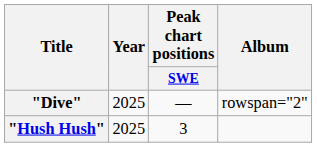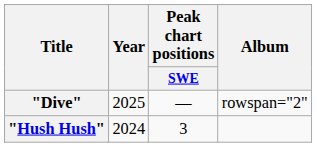"Hush Hush" | Year: 2025 -> 2024
